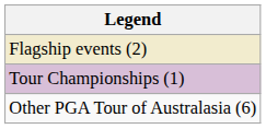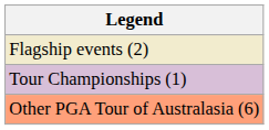row 4 | column 1: no background -> lightsalmon background
